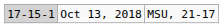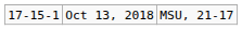Oct 13, 2018 | column 1: lightgrey background -> no background
